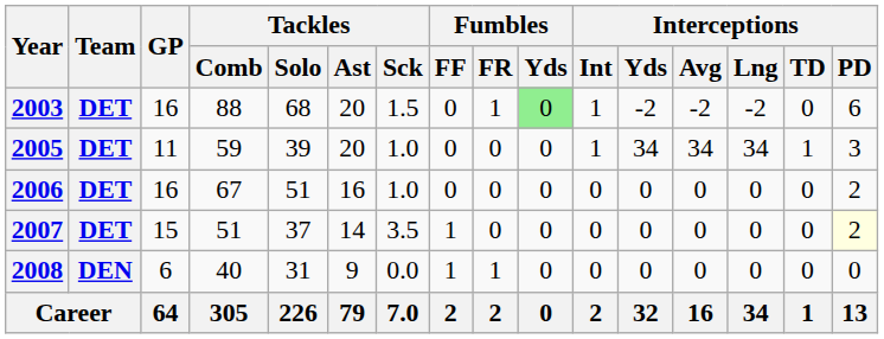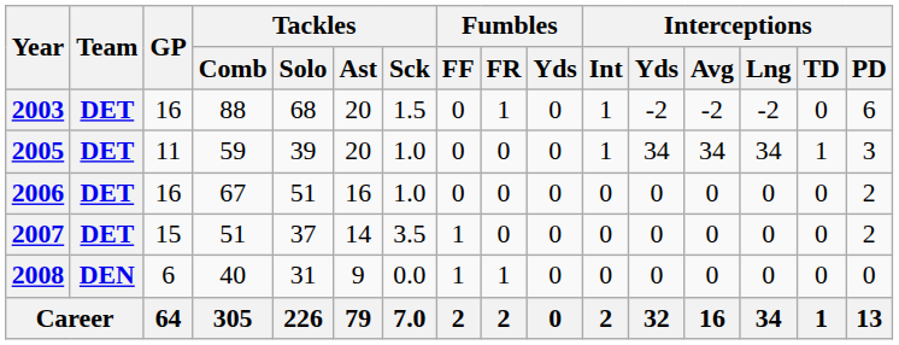2003 | Fumbles / Yds: lightgreen background -> no background
2007 | Interceptions / PD: lightyellow background -> no background
